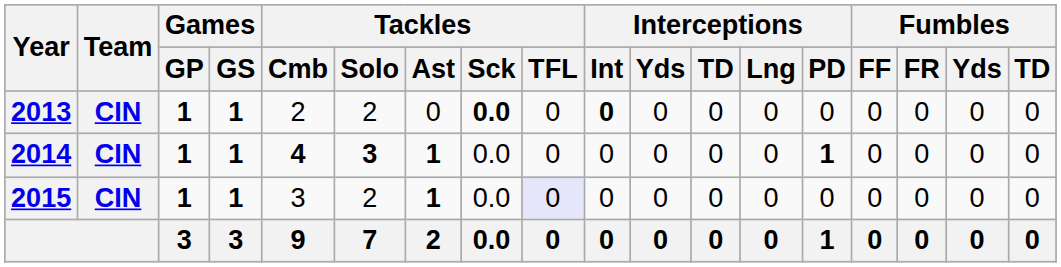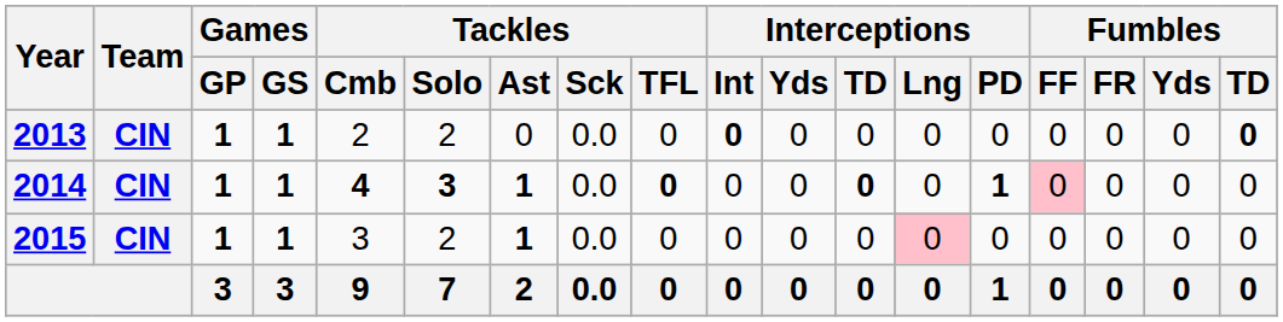2013 | Tackles / Sck: bold -> normal
2013 | Fumbles / TD: normal -> bold
2014 | Tackles / TFL: normal -> bold
2014 | Interceptions / TD: normal -> bold
2014 | Fumbles / FF: no background -> pink background
2015 | Tackles / TFL: lavender background -> no background
2015 | Interceptions / Lng: no background -> pink background
